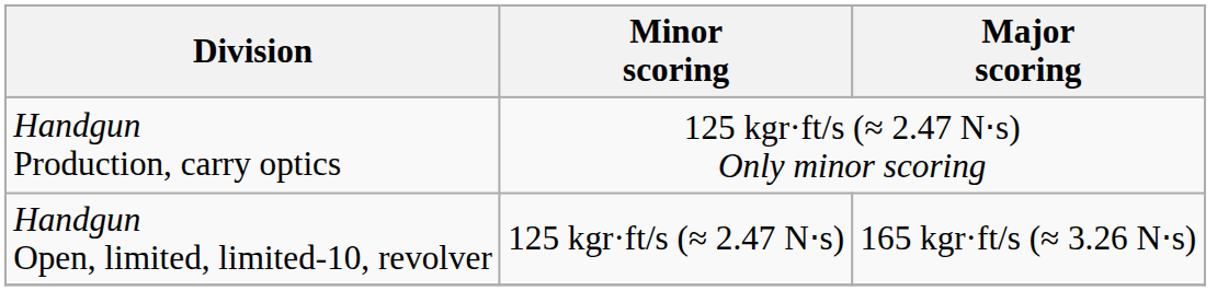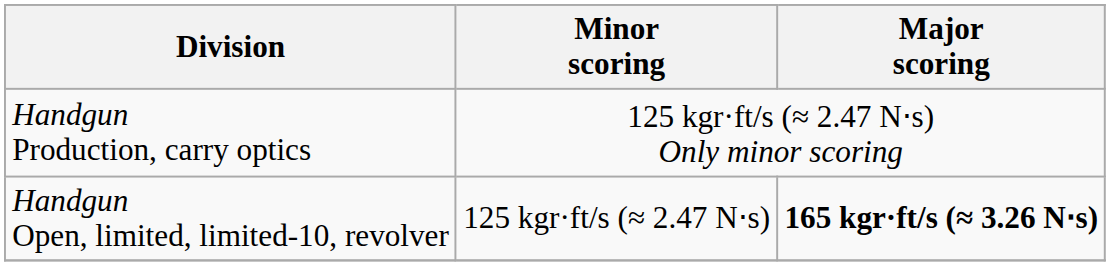Handgun Open, limited, limited-10, revolver | Major scoring: normal -> bold
